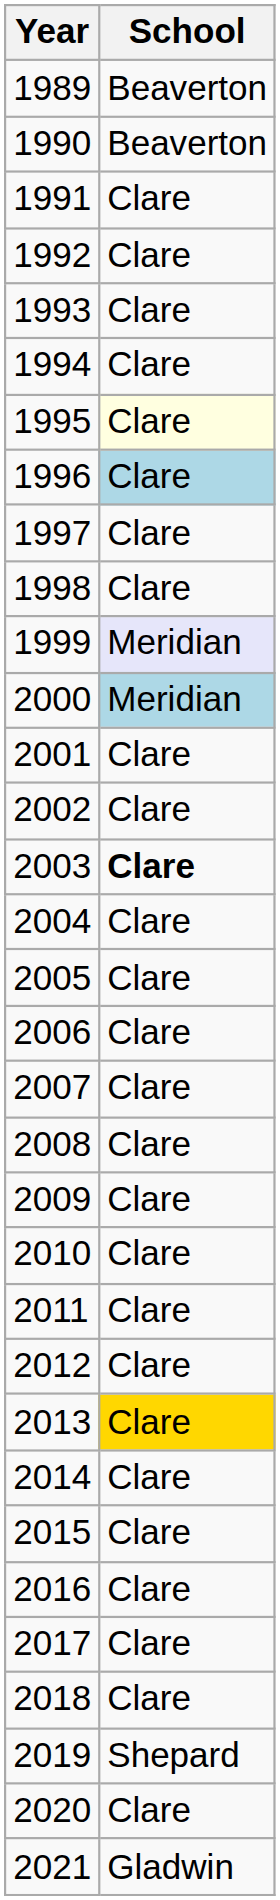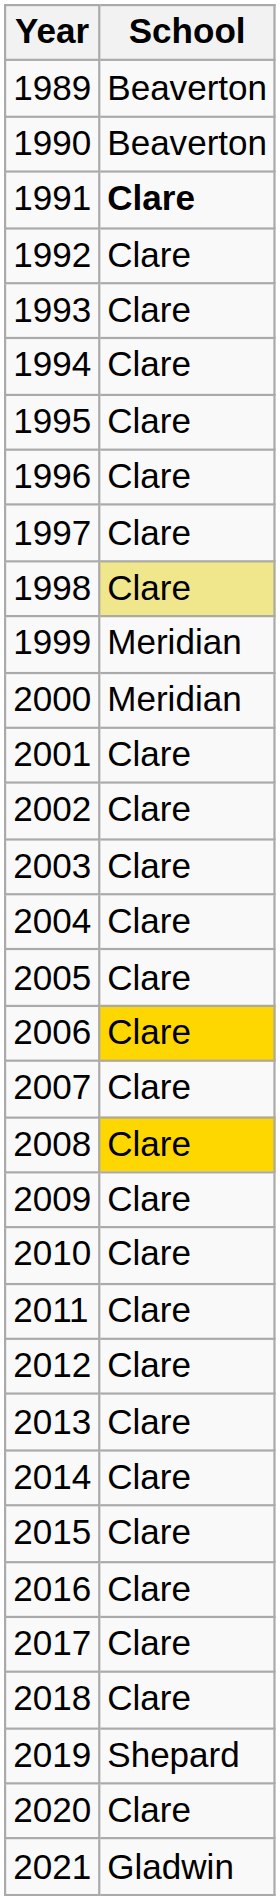1991 | School: normal -> bold
1995 | School: lightyellow background -> no background
1996 | School: lightblue background -> no background
1998 | School: no background -> khaki background
1999 | School: lavender background -> no background
2000 | School: lightblue background -> no background
2003 | School: bold -> normal
2006 | School: no background -> gold background
2008 | School: no background -> gold background
2013 | School: gold background -> no background
